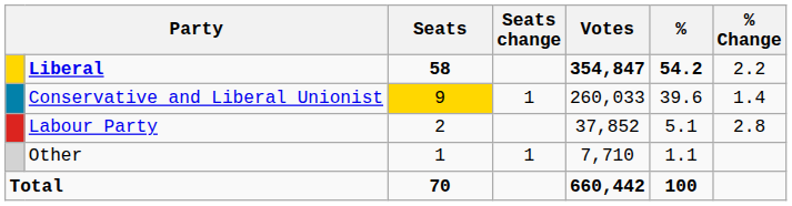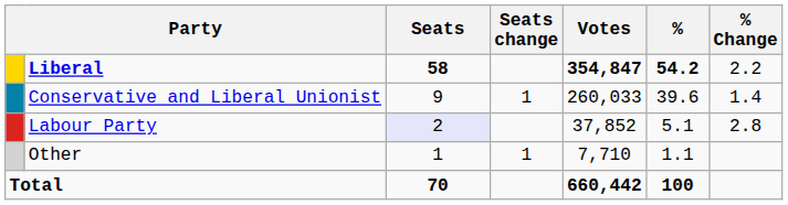Conservative and Liberal Unionist | Seats: gold background -> no background
Labour Party | Seats: no background -> lavender background
